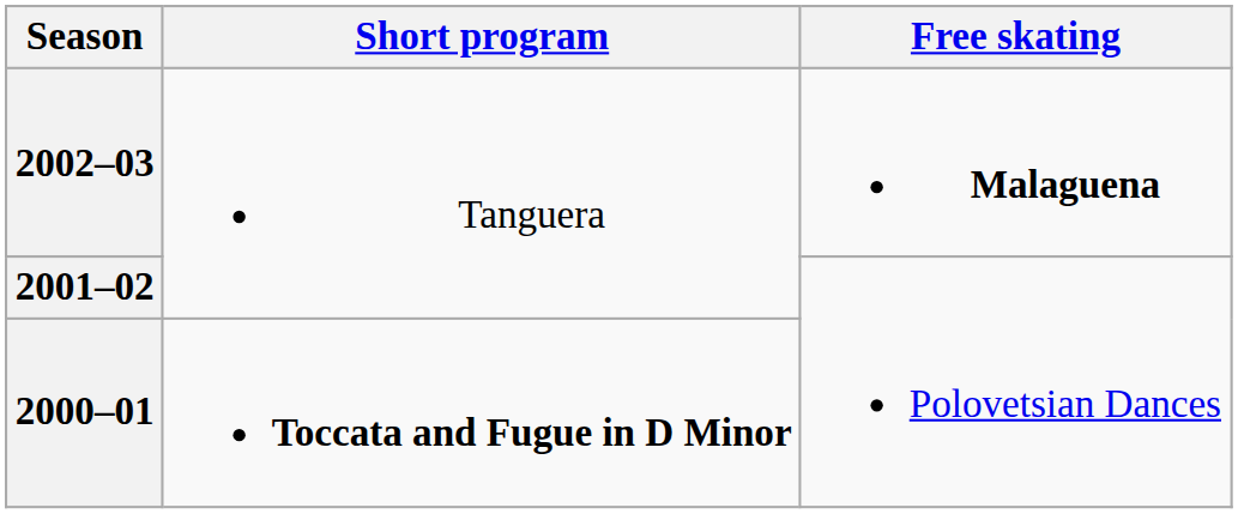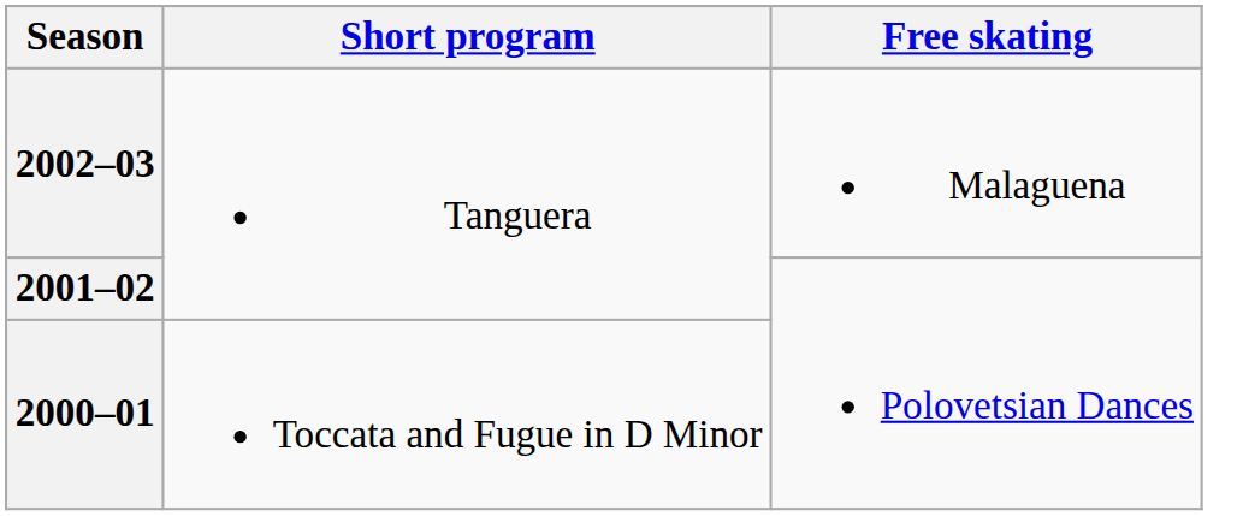2002–03 | Free skating: bold -> normal
2000–01 | Short program: bold -> normal
